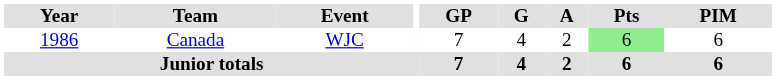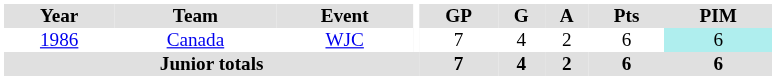Canada | Pts: lightgreen background -> no background
Canada | PIM: no background -> paleturquoise background
